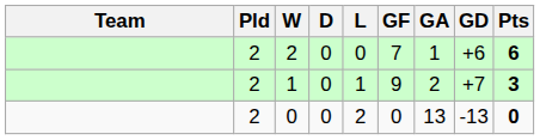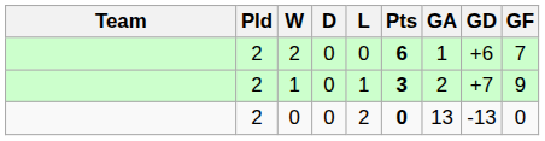columns swapped: GF <-> Pts
